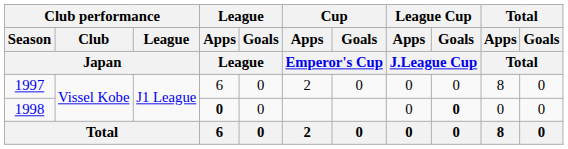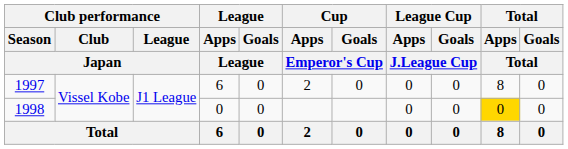1998 | League / Apps / League: bold -> normal
1998 | League Cup / Goals / J.League Cup: bold -> normal
1998 | Total / Apps / Total: no background -> gold background
